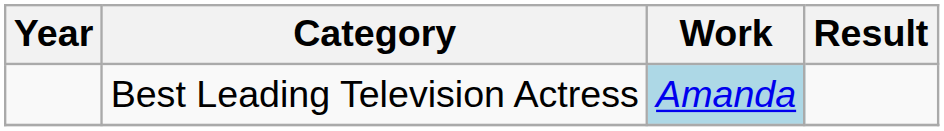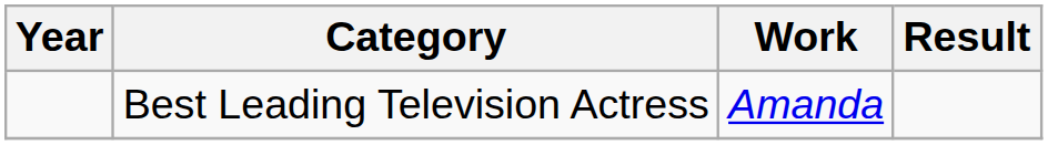Best Leading Television Actress | Work: lightblue background -> no background
